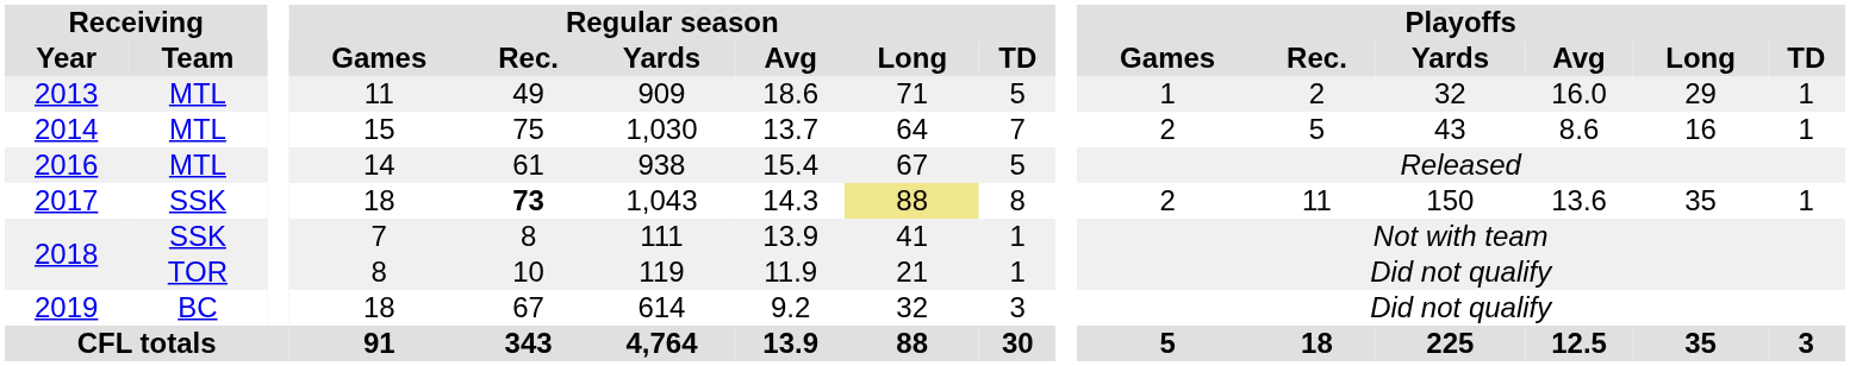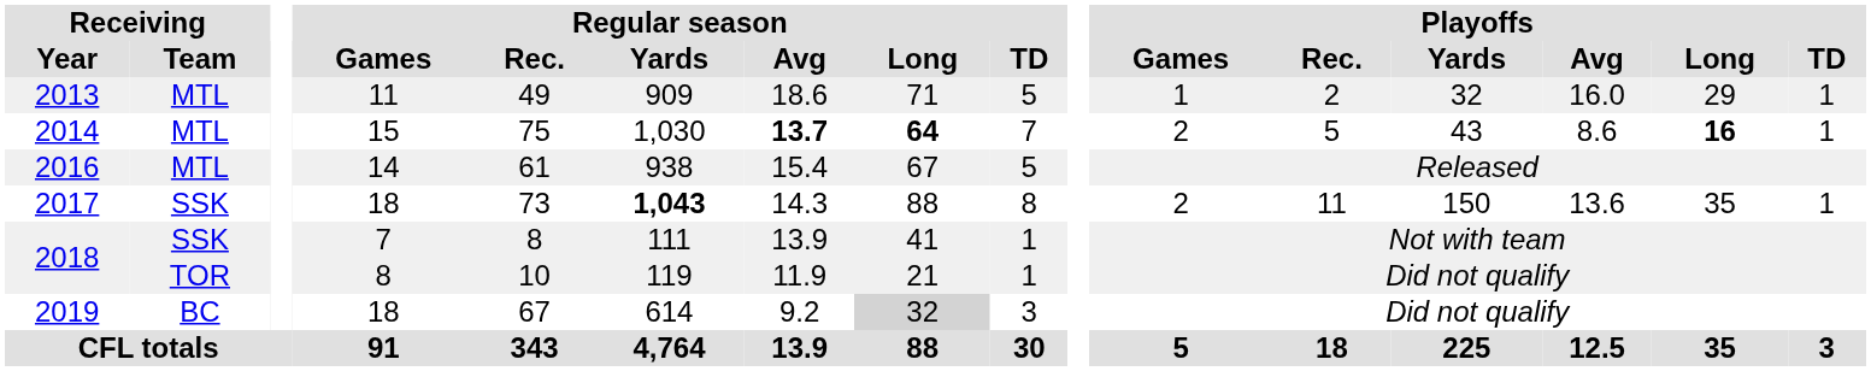2014 | Regular season / Avg: normal -> bold
2014 | Regular season / Long: normal -> bold
2014 | Playoffs / Long: normal -> bold
2017 | Regular season / Rec.: bold -> normal
2017 | Regular season / Yards: normal -> bold
2017 | Regular season / Long: khaki background -> no background
2019 | Regular season / Long: no background -> lightgrey background
